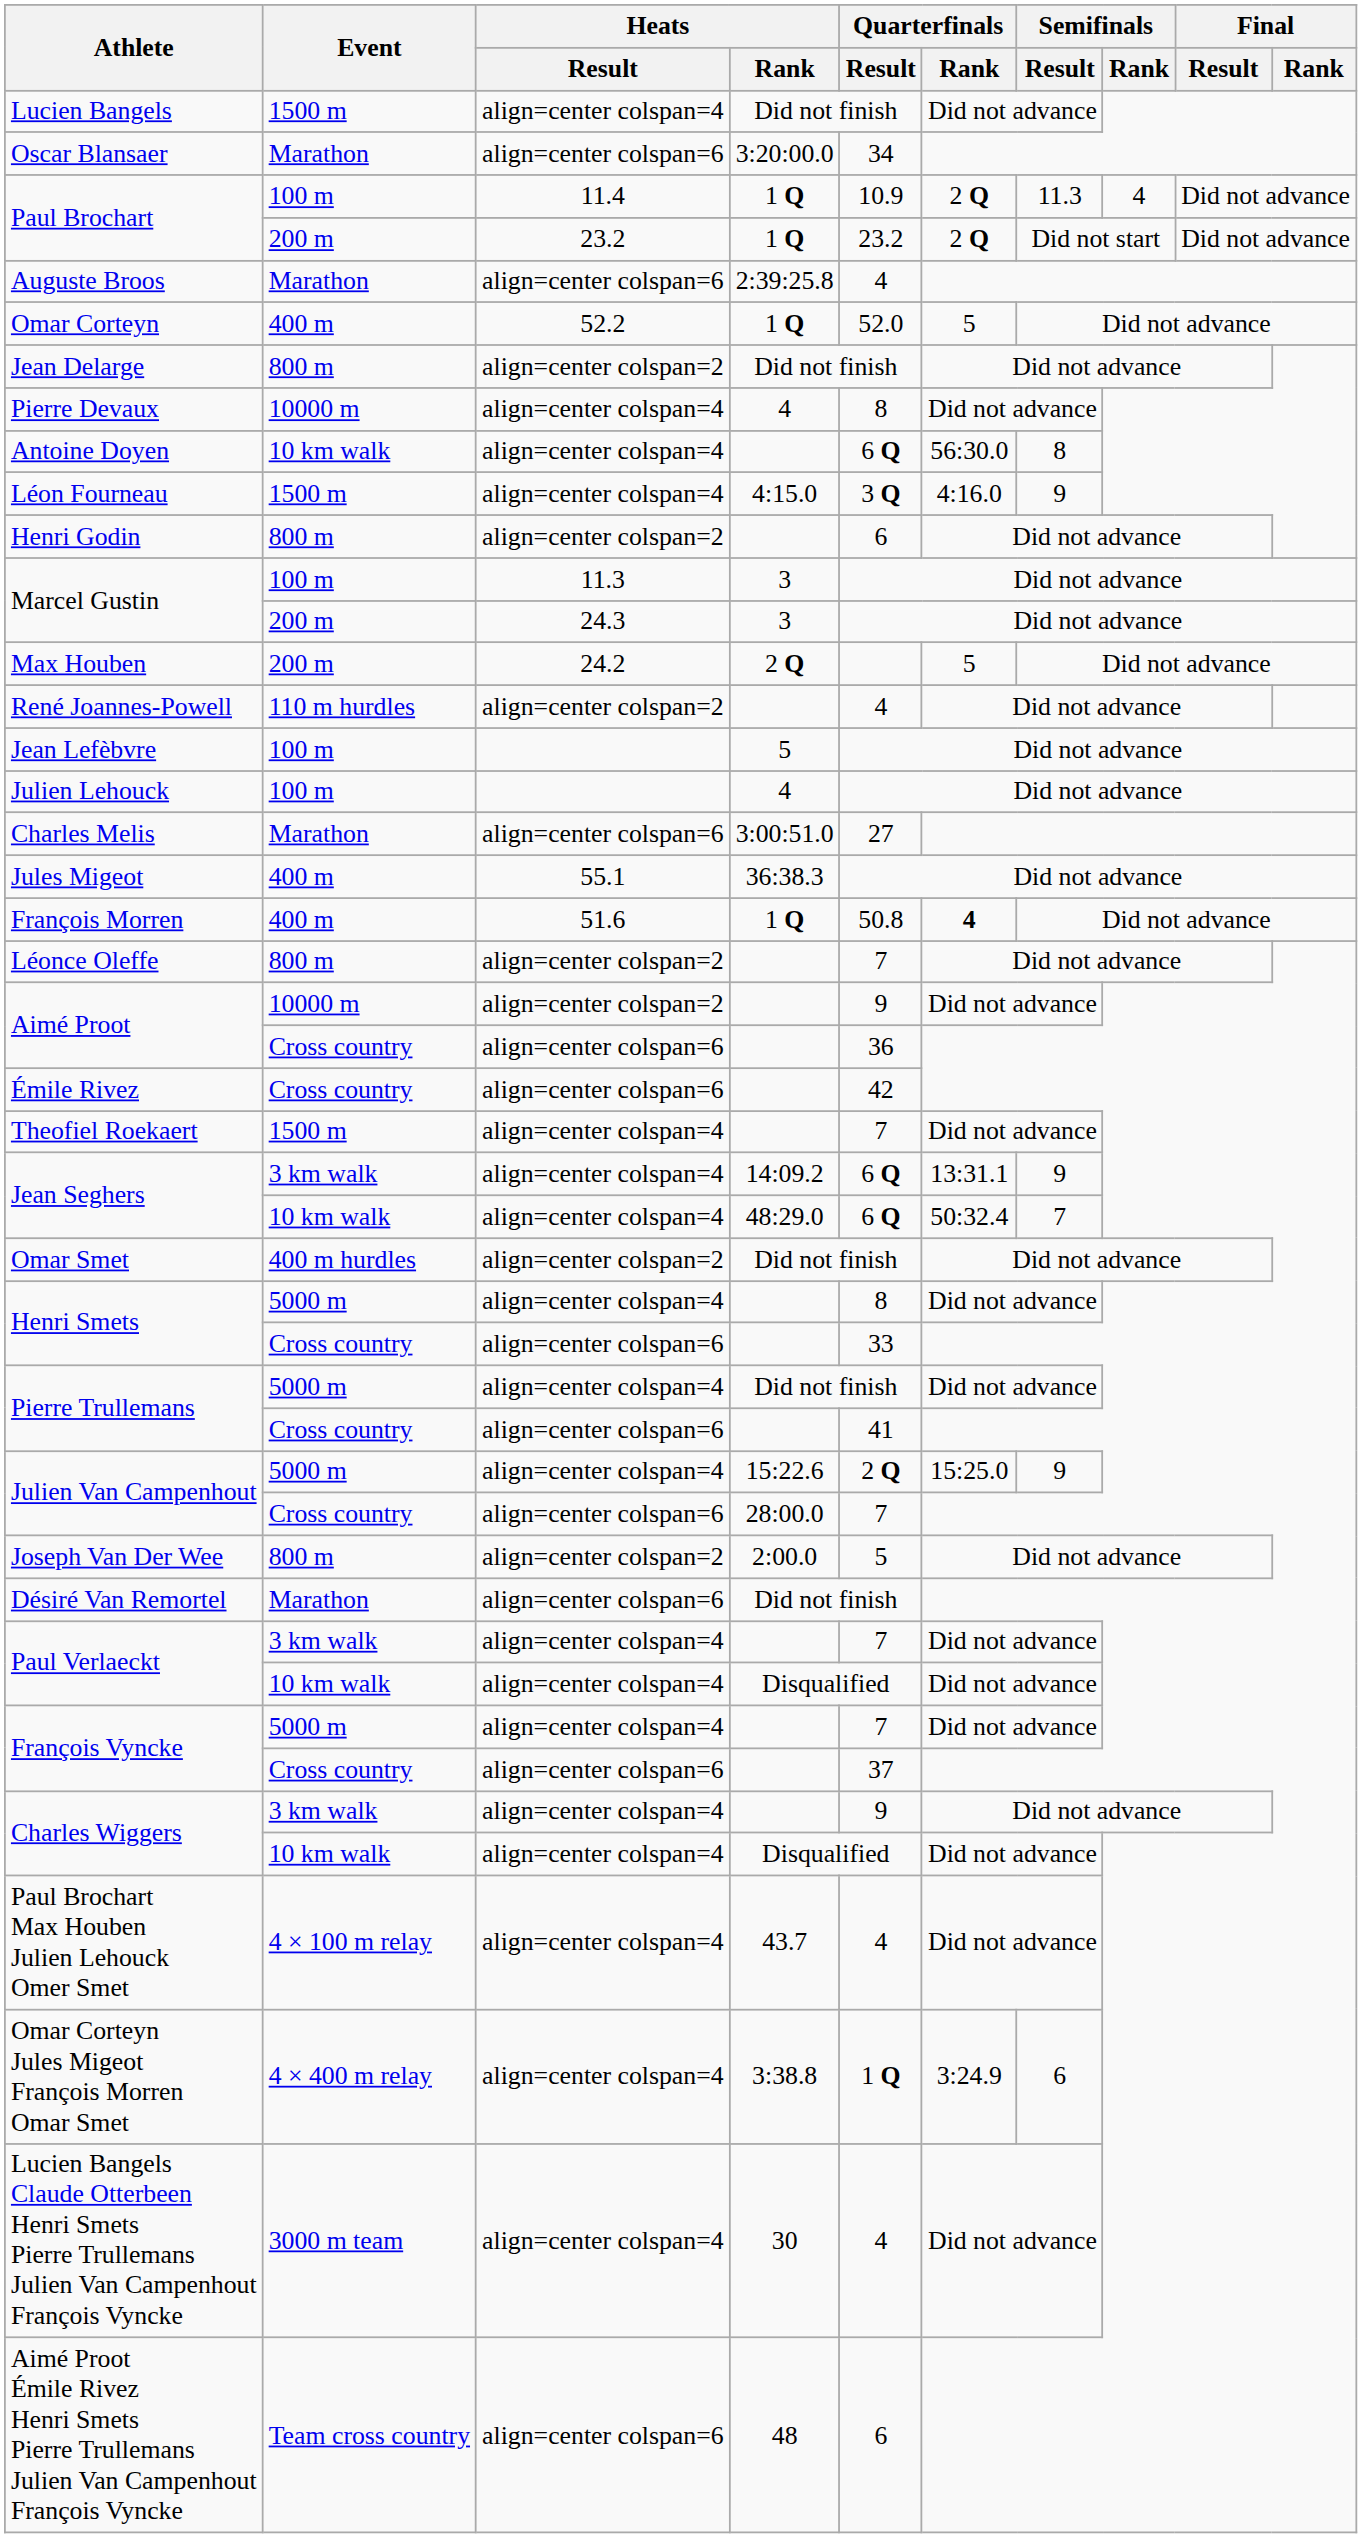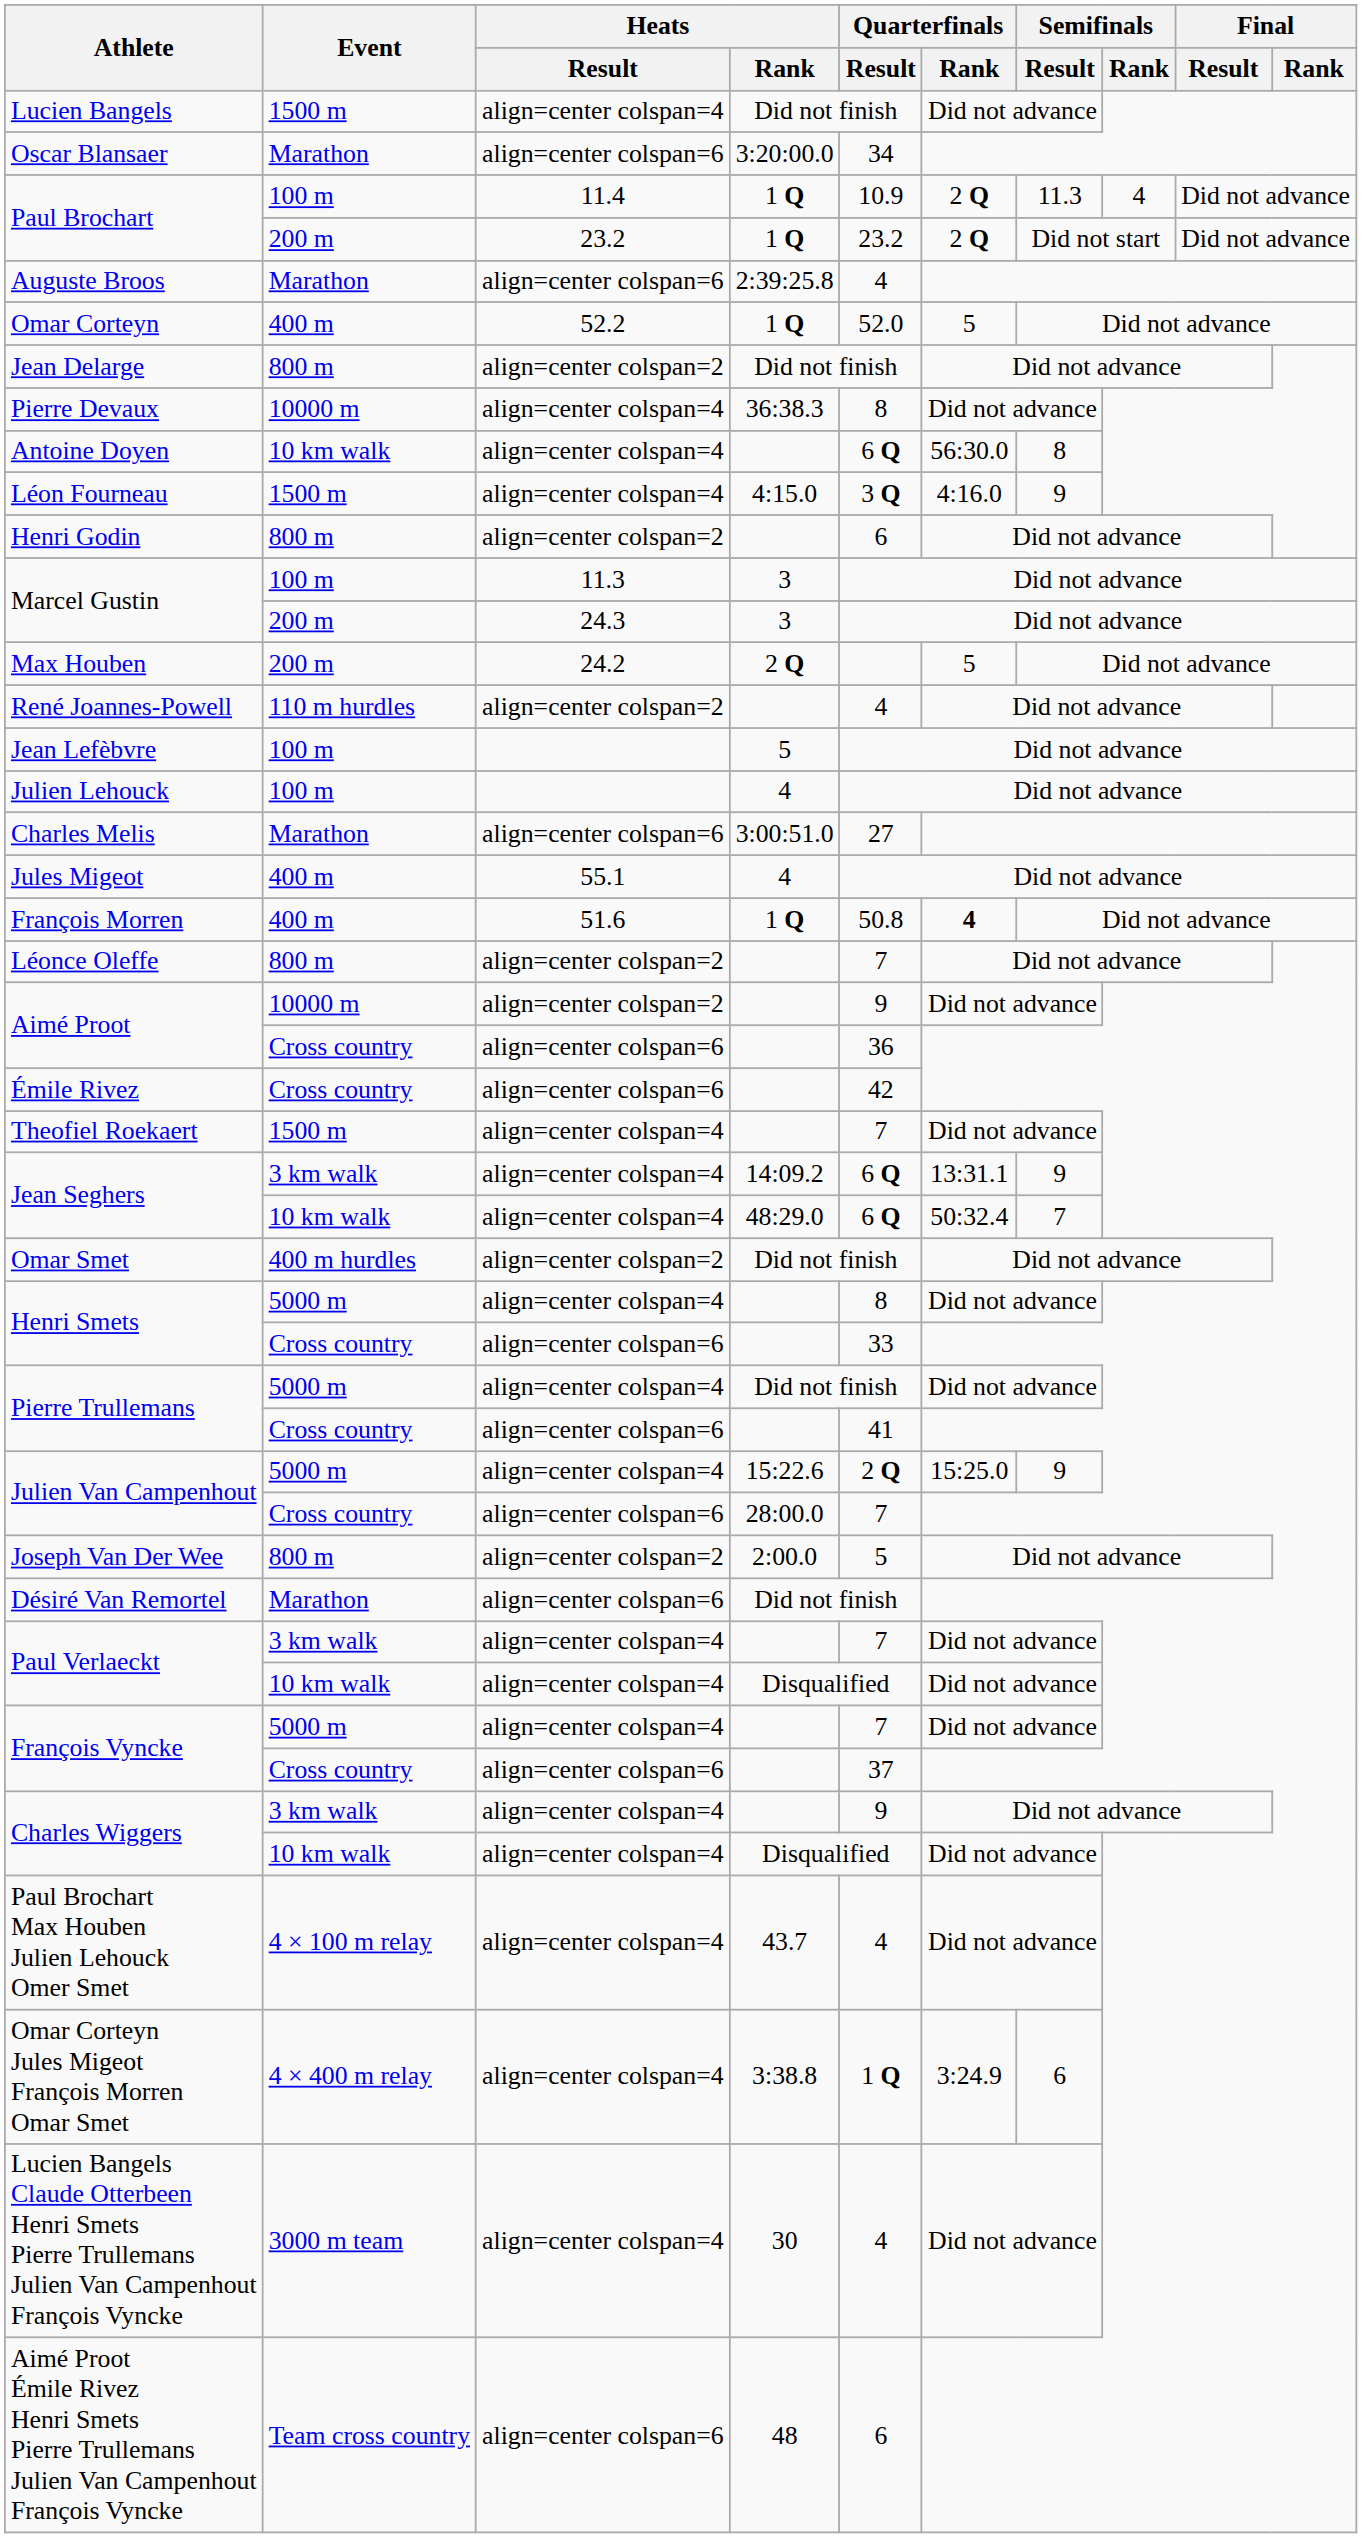Pierre Devaux | Heats / Rank: 4 -> 36:38.3
Jules Migeot | Heats / Rank: 36:38.3 -> 4
